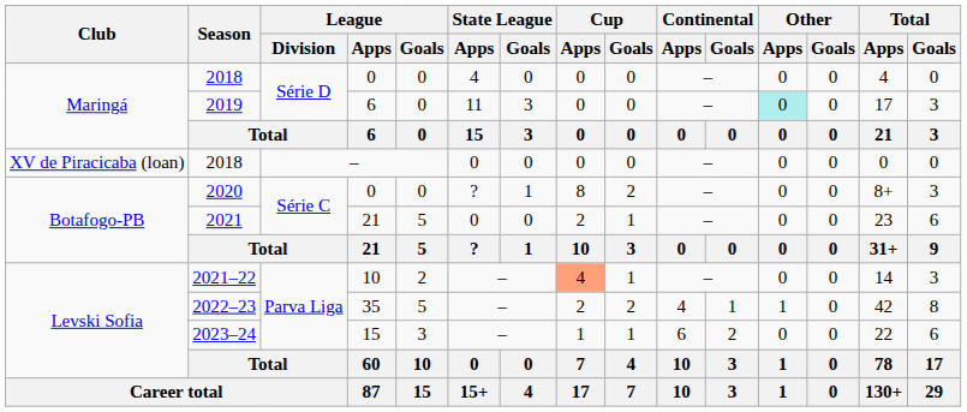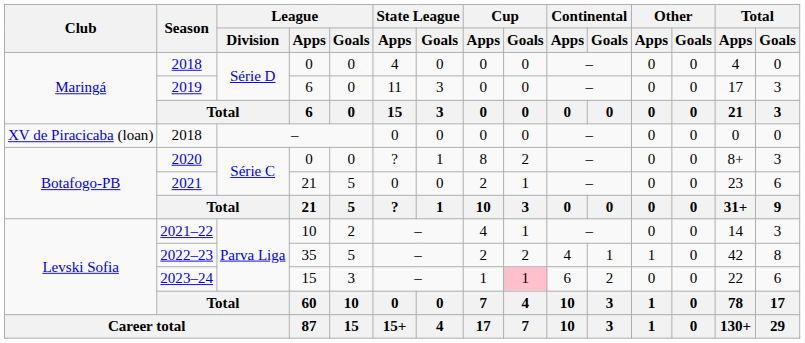2019 | Other / Apps: paleturquoise background -> no background
2021–22 | Cup / Apps: lightsalmon background -> no background
2023–24 | Cup / Goals: no background -> pink background
